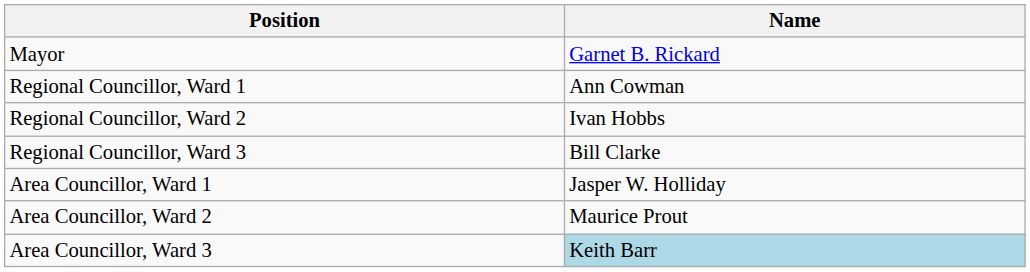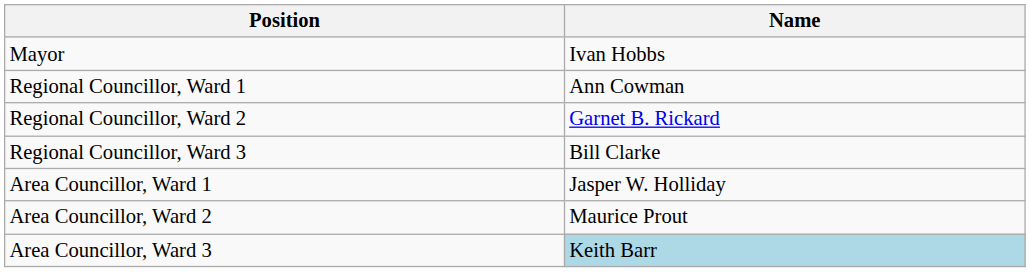Mayor | Name: Garnet B. Rickard -> Ivan Hobbs
Regional Councillor, Ward 2 | Name: Ivan Hobbs -> Garnet B. Rickard
